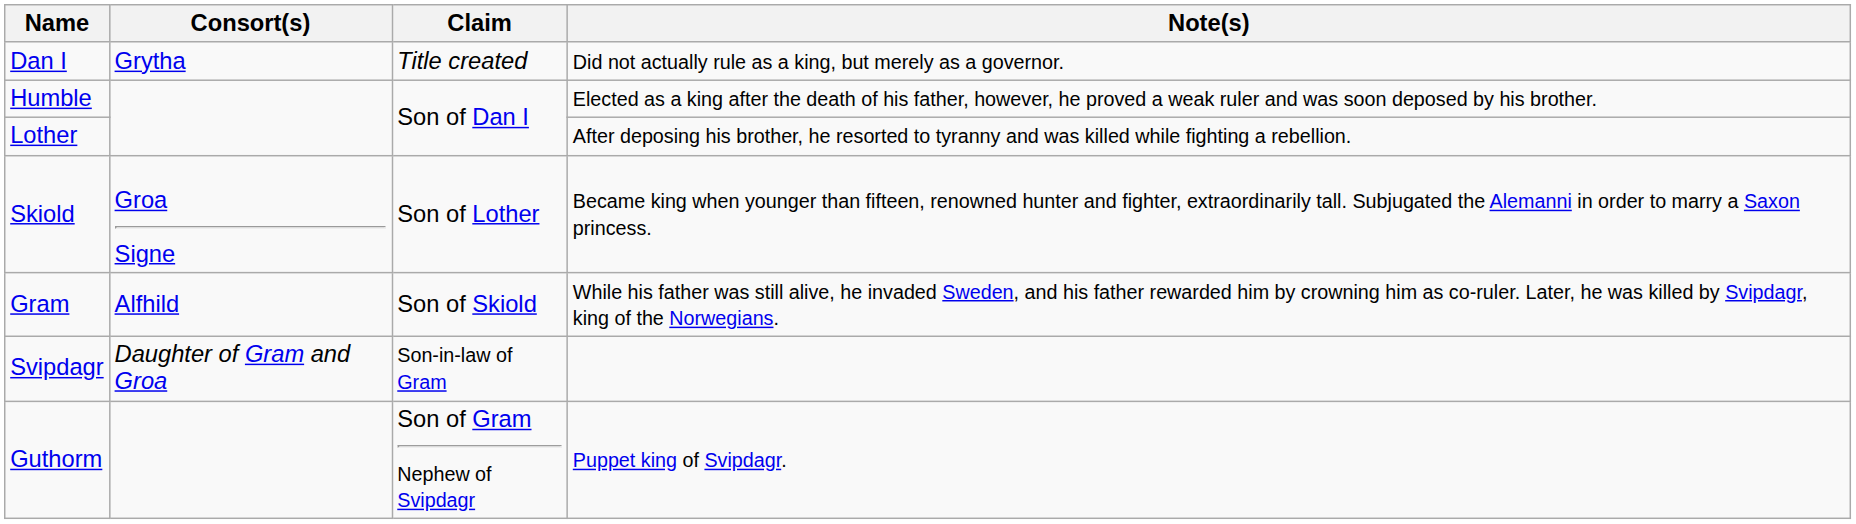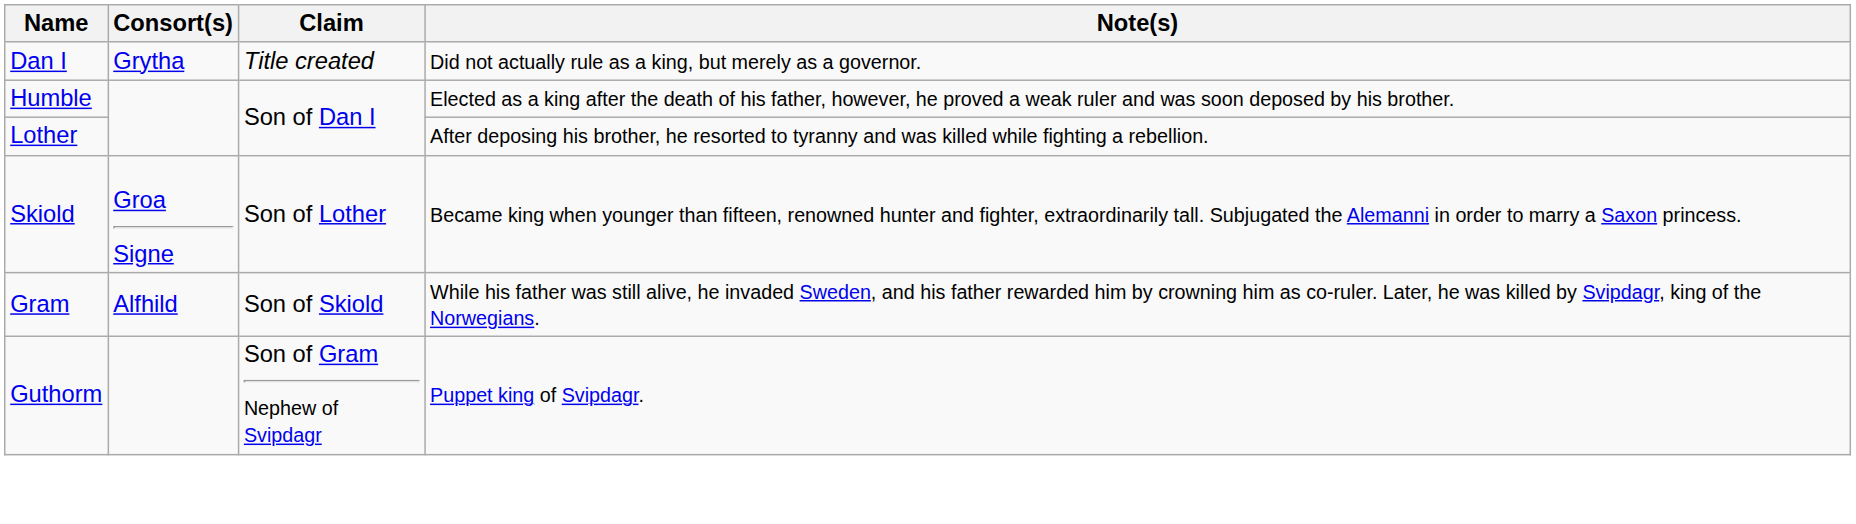- row: Svipdagr | Daughter of Gram and Groa | Son-in-law of Gram
